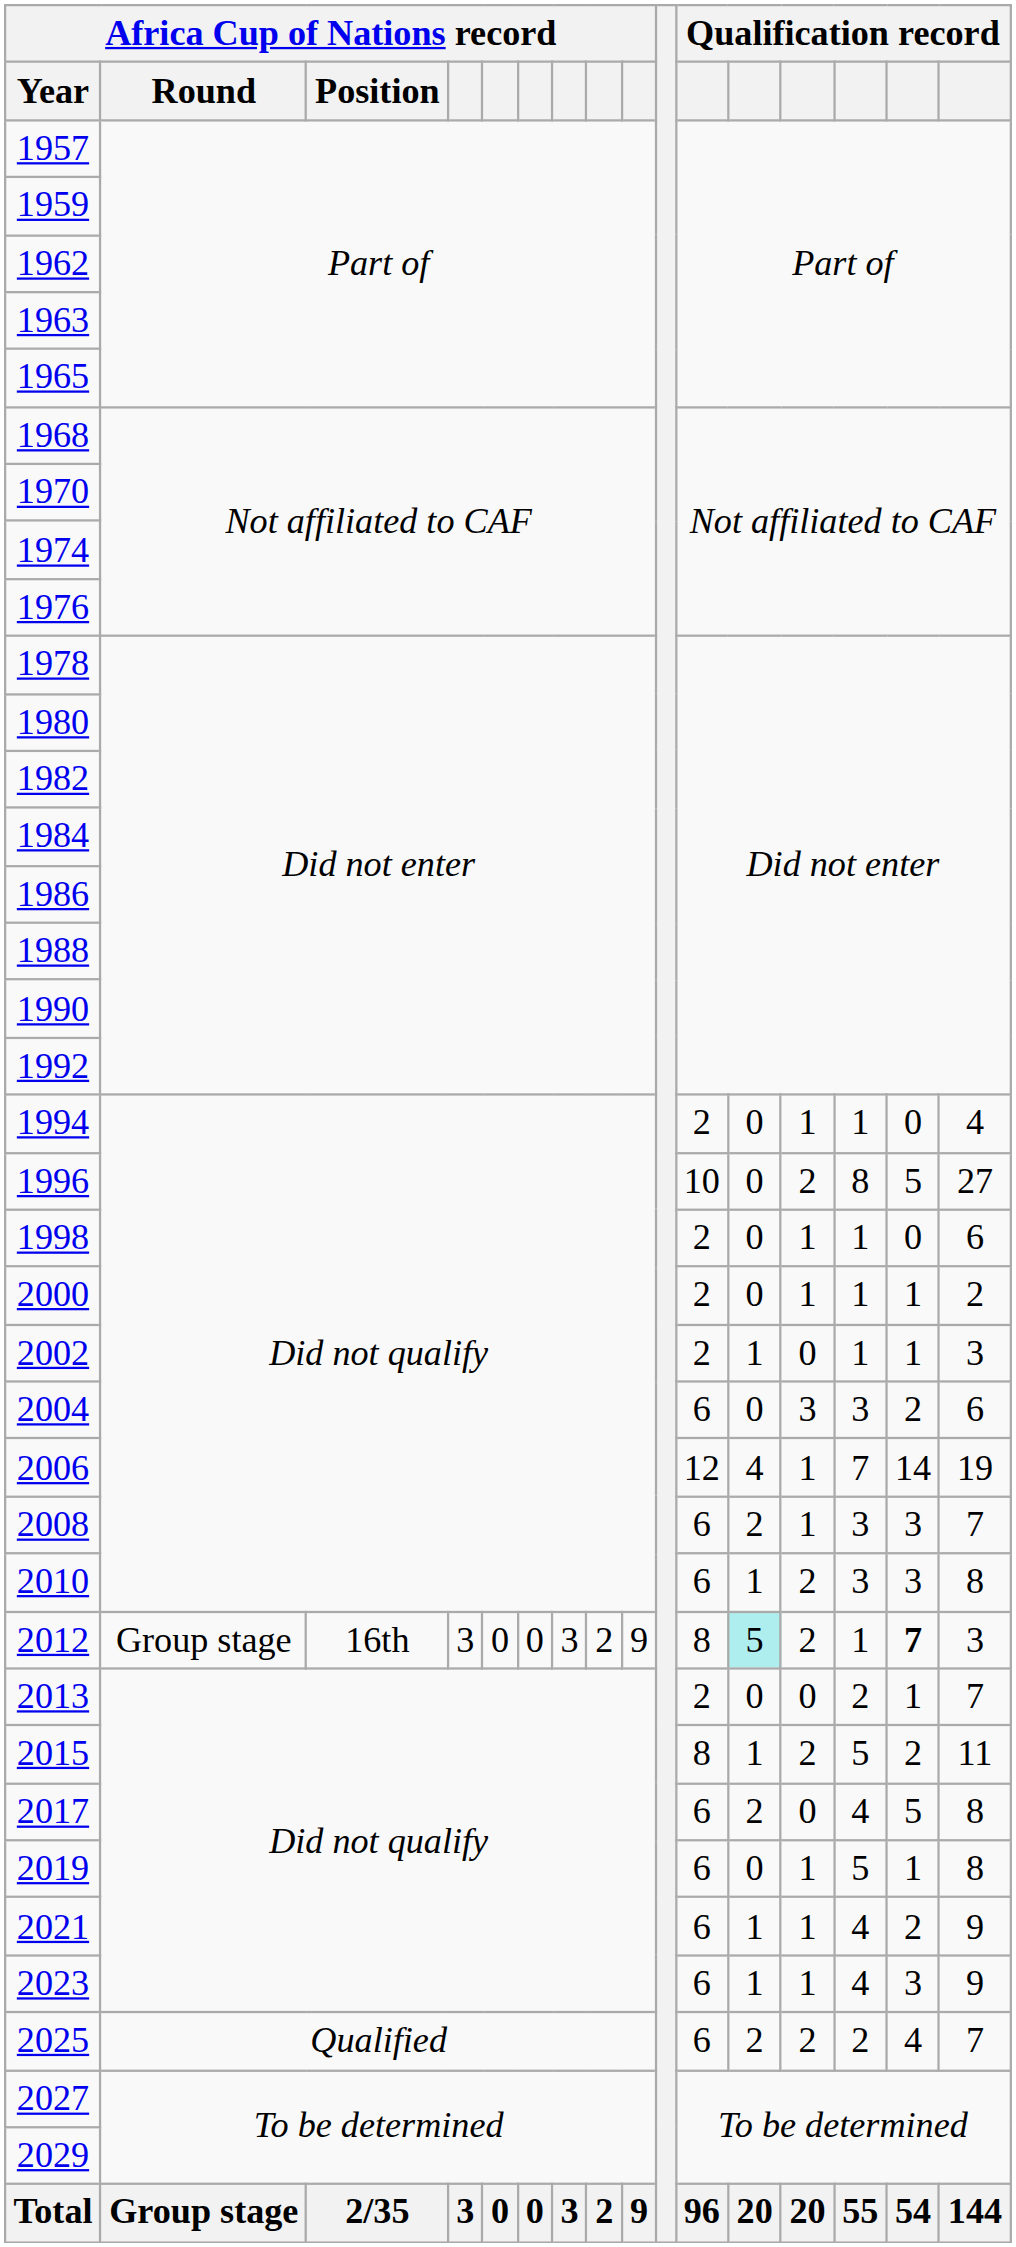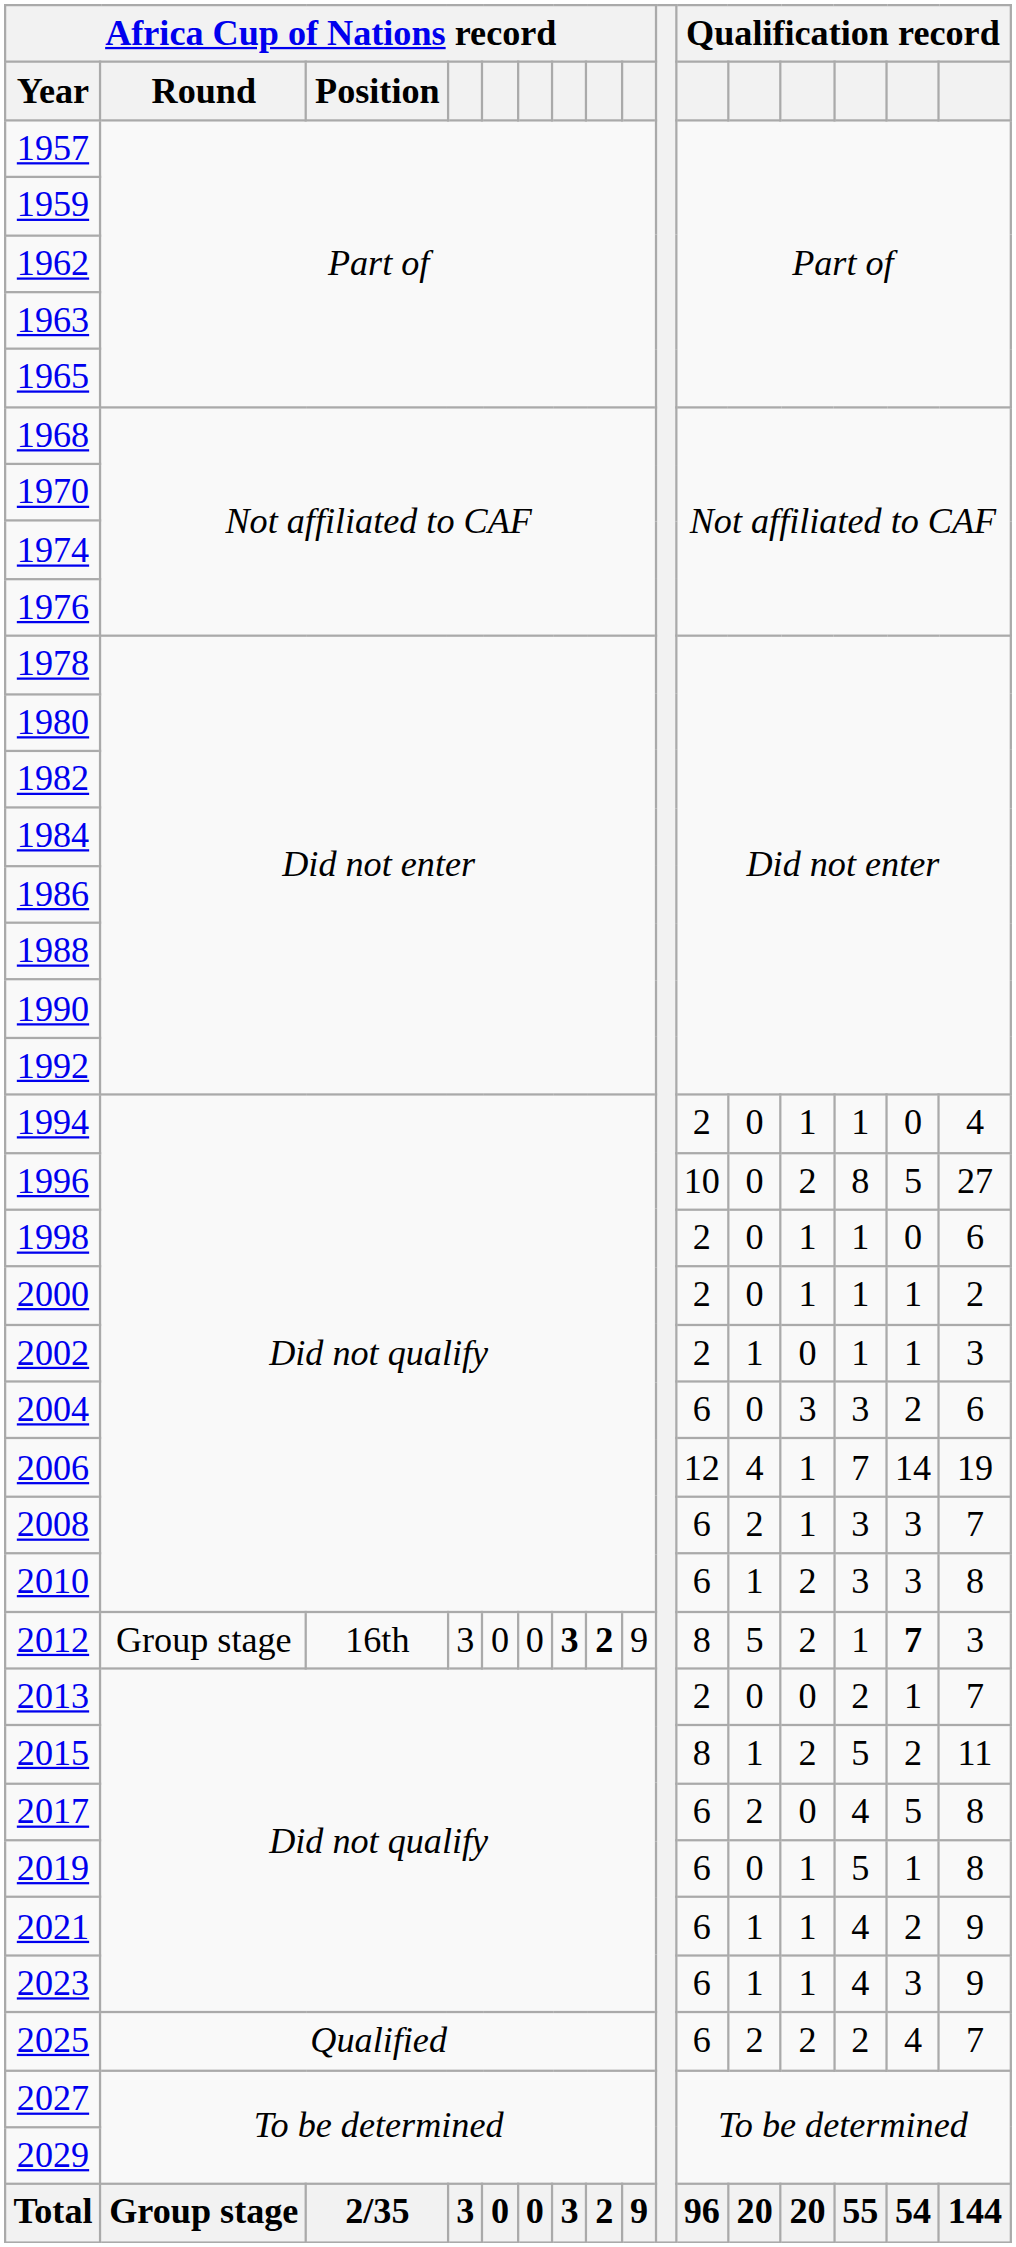2012 | column 7: normal -> bold
2012 | column 8: normal -> bold
2012 | column 12: paleturquoise background -> no background
